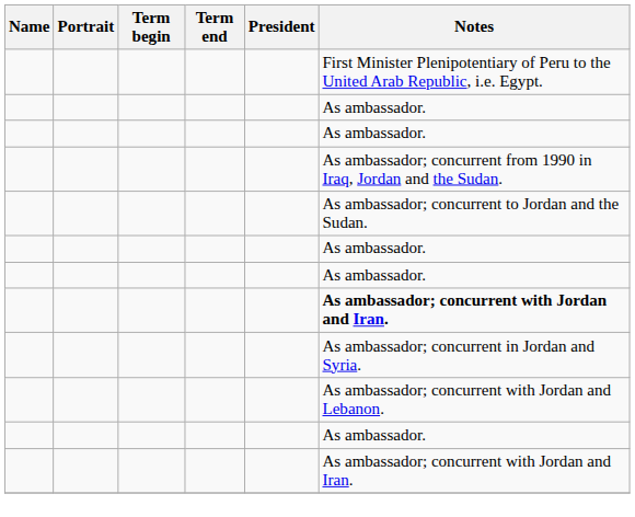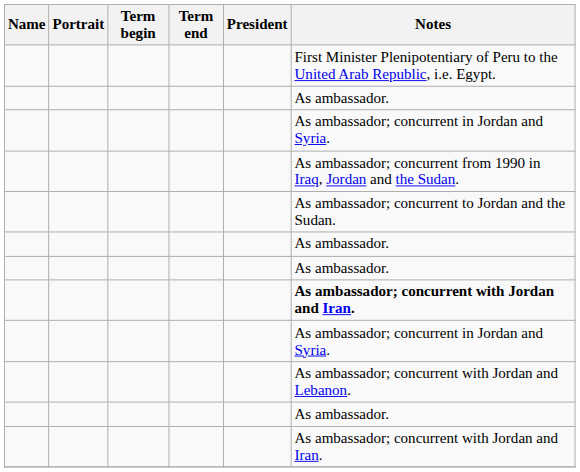row 4 | Notes: As ambassador. -> As ambassador; concurrent in Jordan and Syria.
